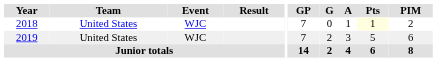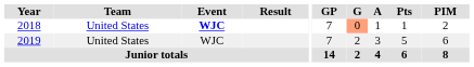2018 | Event: normal -> bold
2018 | G: no background -> lightsalmon background
2018 | Pts: lightyellow background -> no background
